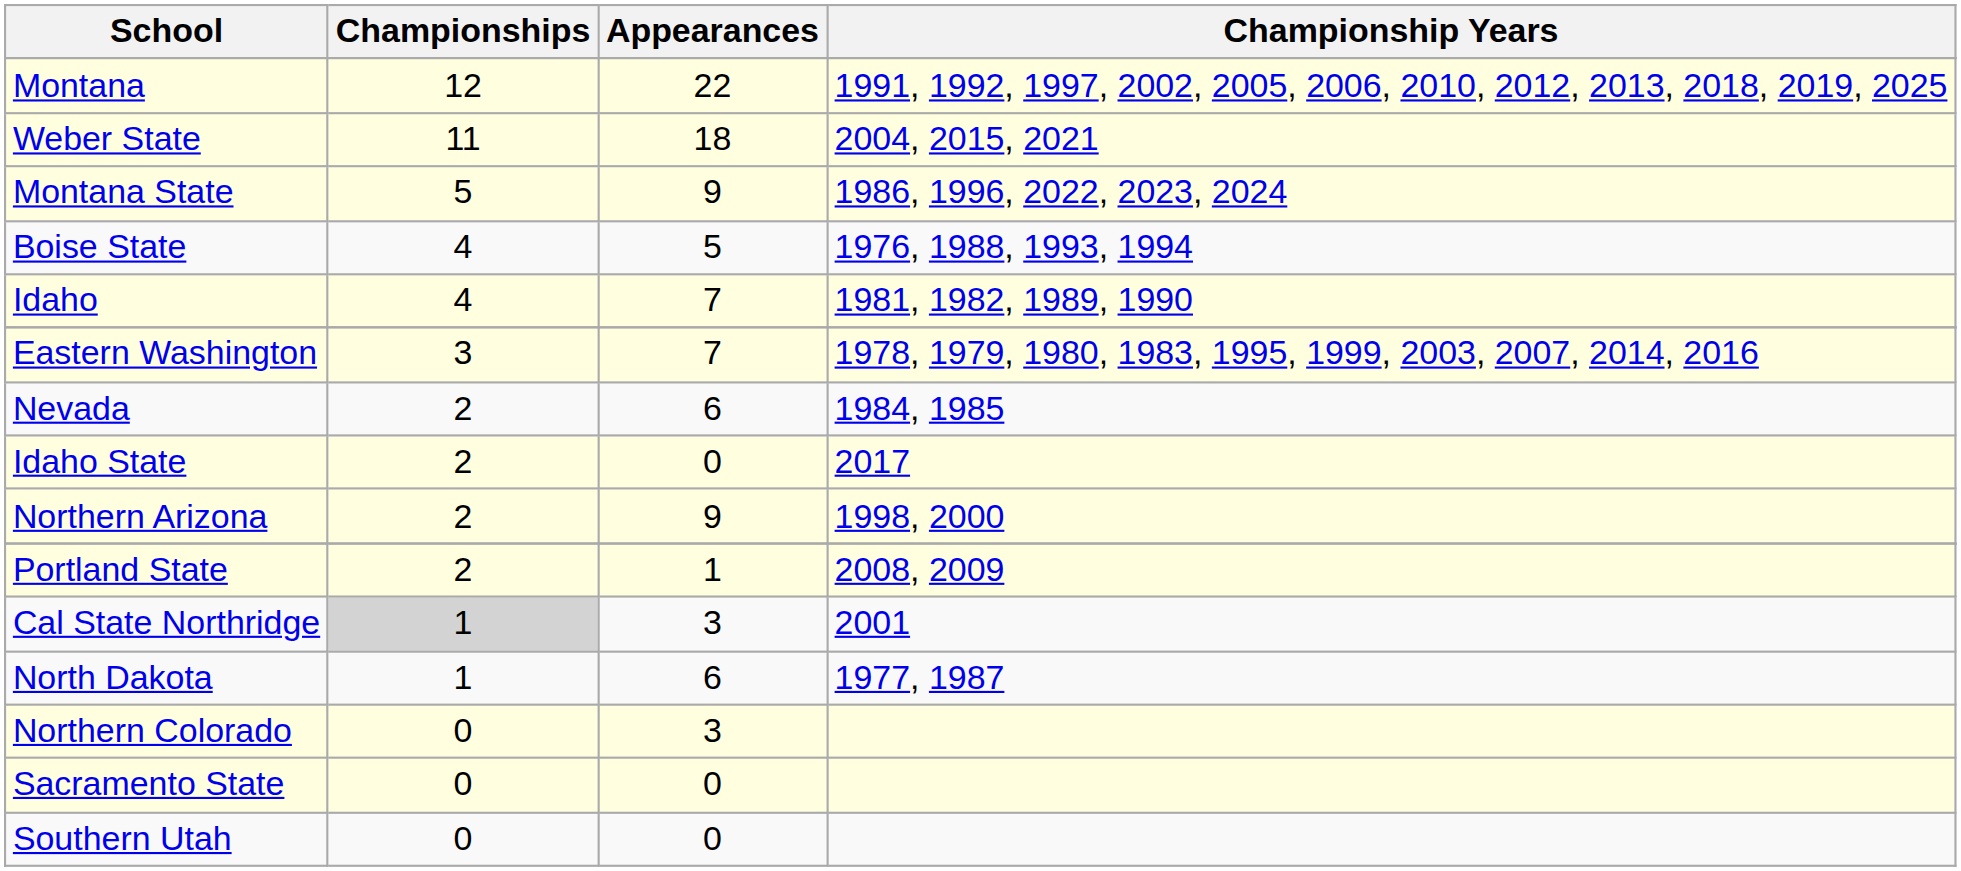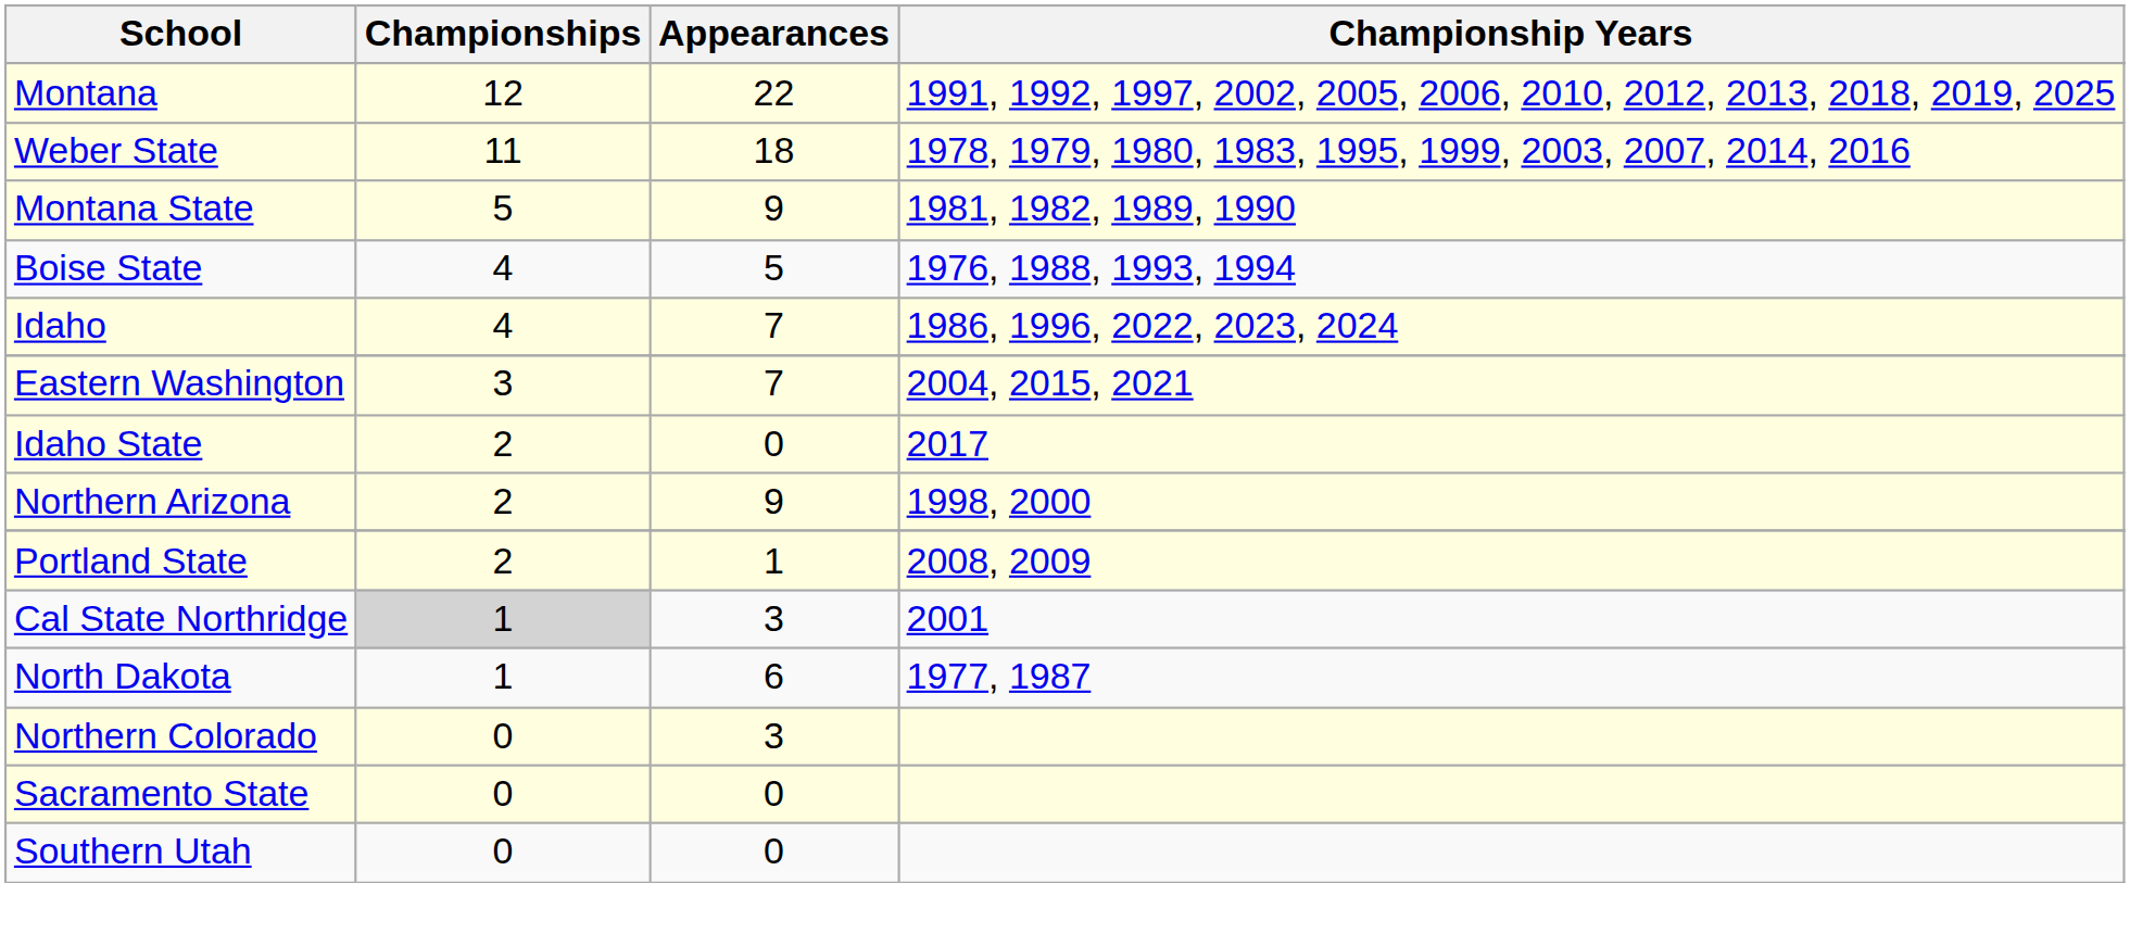Weber State | Championship Years: 2004, 2015, 2021 -> 1978, 1979, 1980, 1983, 1995, 1999, 2003, 2007, 2014, 2016
Montana State | Championship Years: 1986, 1996, 2022, 2023, 2024 -> 1981, 1982, 1989, 1990
Idaho | Championship Years: 1981, 1982, 1989, 1990 -> 1986, 1996, 2022, 2023, 2024
Eastern Washington | Championship Years: 1978, 1979, 1980, 1983, 1995, 1999, 2003, 2007, 2014, 2016 -> 2004, 2015, 2021
- row: Nevada | 2 | 6 | 1984, 1985
